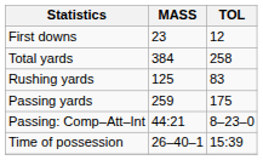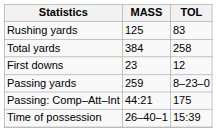rows swapped: First downs <-> Rushing yards
Passing yards | TOL: 175 -> 8–23–0
Passing: Comp–Att–Int | TOL: 8–23–0 -> 175
